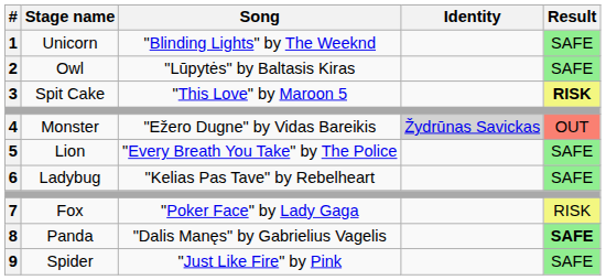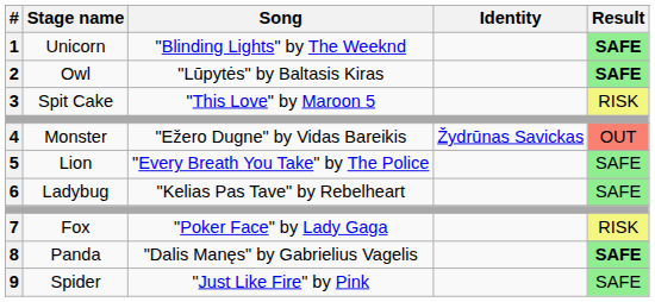Unicorn | Result: normal -> bold
Owl | Result: normal -> bold
Spit Cake | Result: bold -> normal
Monster | Identity: lightgrey background -> no background
